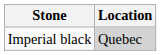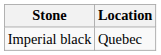Imperial black | Location: lightgrey background -> no background
